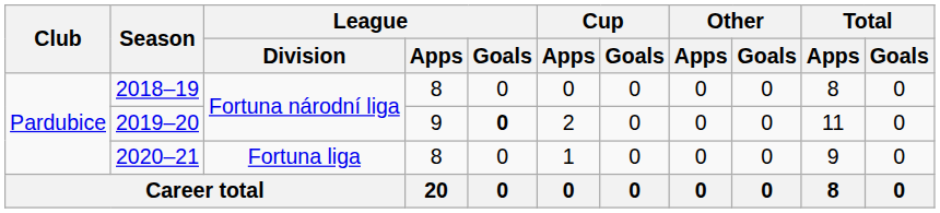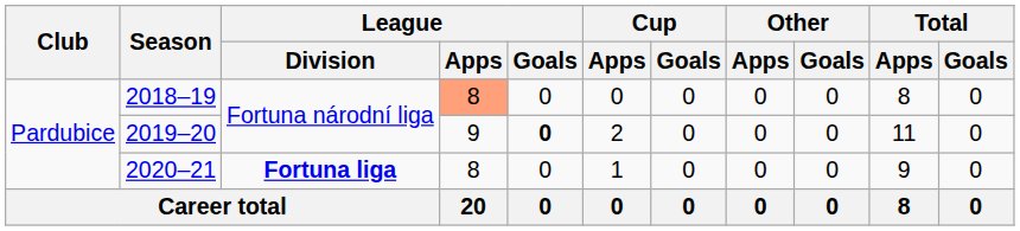2018–19 | League / Apps: no background -> lightsalmon background
2020–21 | League / Division: normal -> bold
